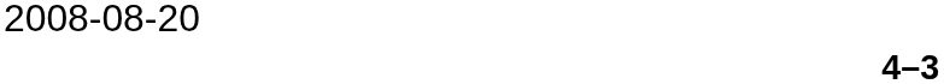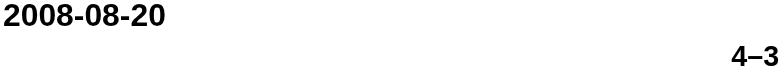2008-08-20 | column 1: normal -> bold
